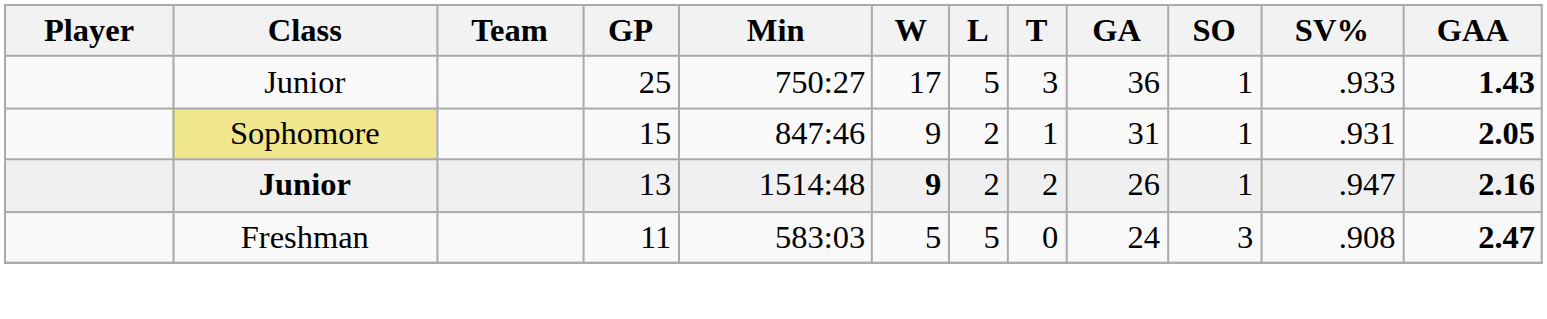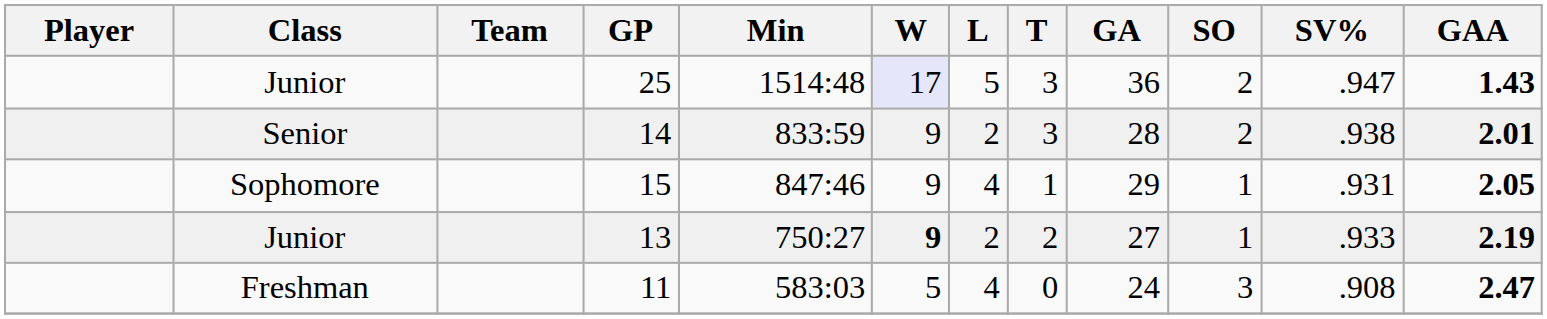25 | Min: 750:27 -> 1514:48
25 | W: no background -> lavender background
25 | SO: 1 -> 2
25 | SV%: .933 -> .947
+ row: Senior | 14 | 833:59 | 9 | 2 | 3 | 28 | 2 | .938 | 2.01
15 | Class: khaki background -> no background
15 | L: 2 -> 4
15 | GA: 31 -> 29
13 | Class: bold -> normal
13 | Min: 1514:48 -> 750:27
13 | GA: 26 -> 27
13 | SV%: .947 -> .933
13 | GAA: 2.16 -> 2.19
11 | L: 5 -> 4
